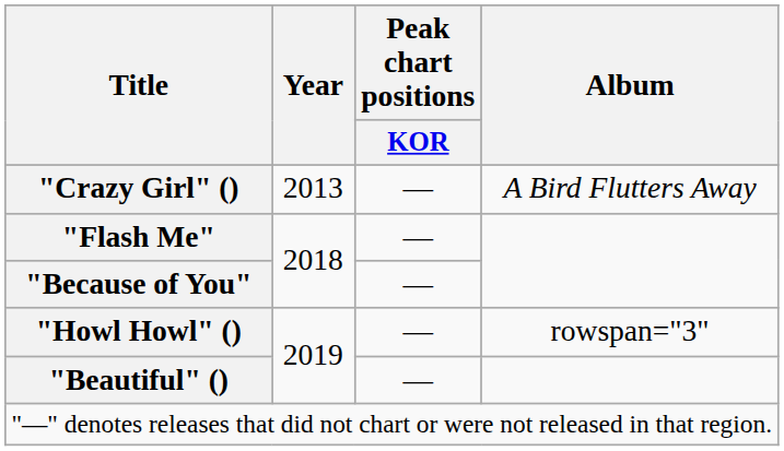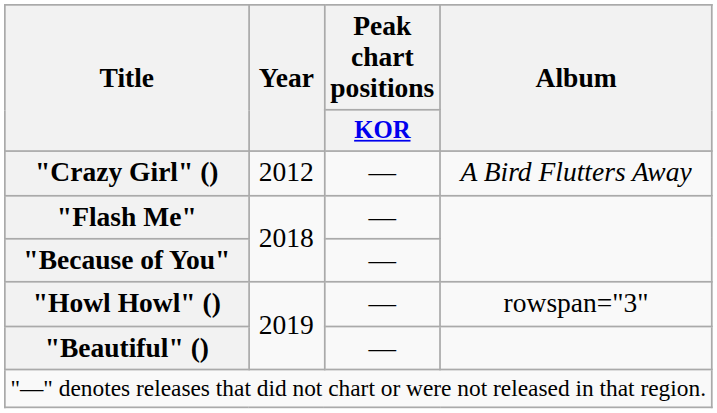"Crazy Girl" () | Year: 2013 -> 2012
